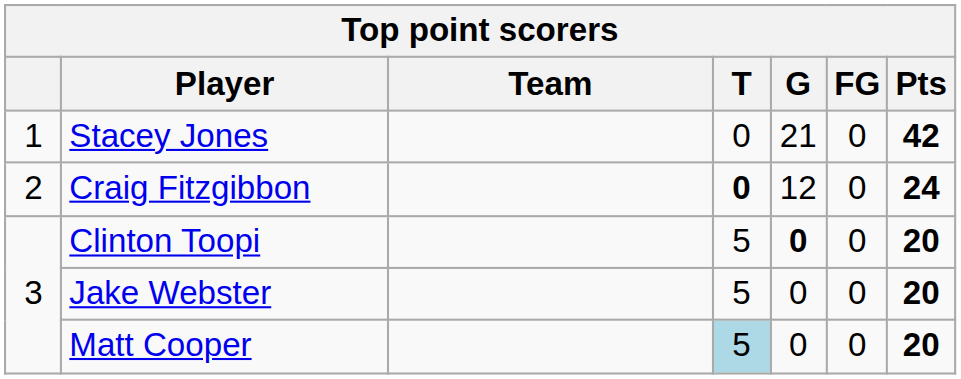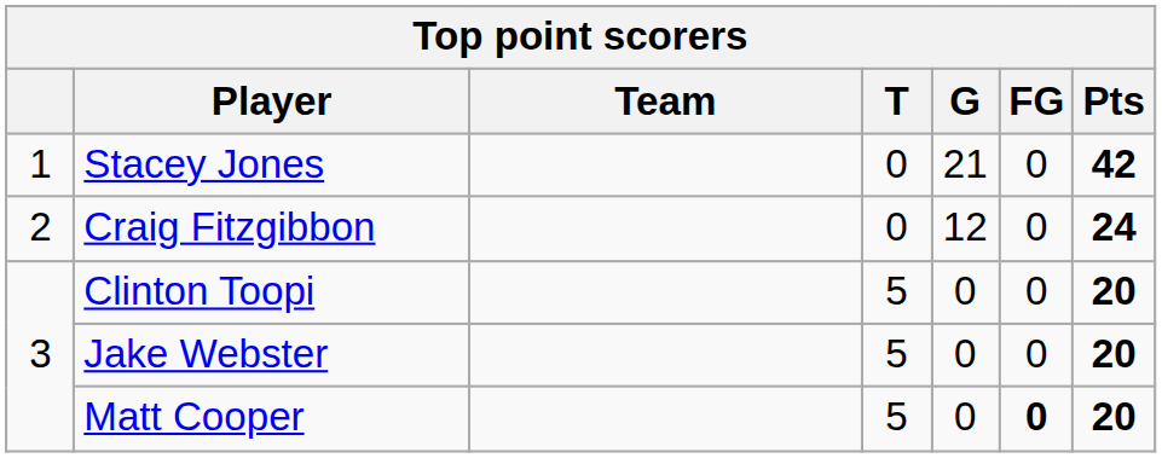Craig Fitzgibbon | T: bold -> normal
Clinton Toopi | G: bold -> normal
Matt Cooper | T: lightblue background -> no background
Matt Cooper | FG: normal -> bold
